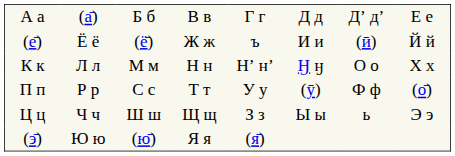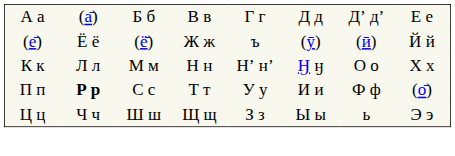(е̄) | column 6: И и -> (ӯ)
П п | column 2: normal -> bold
П п | column 6: (ӯ) -> И и
- row: (э̄) | Ю ю | (ю̄) | Я я | (я̄)
